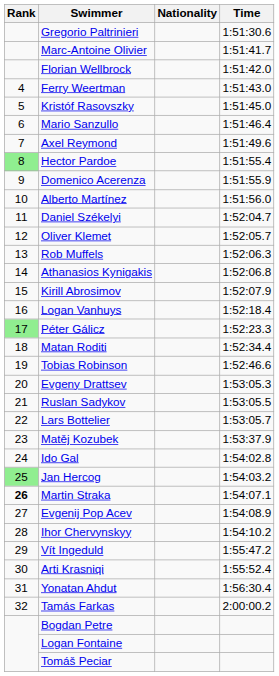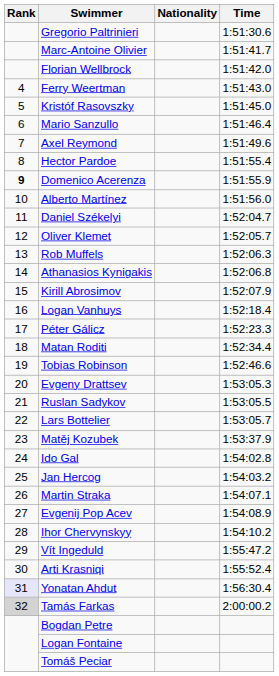Hector Pardoe | Rank: lightgreen background -> no background
Domenico Acerenza | Rank: normal -> bold
Péter Gálicz | Rank: lightgreen background -> no background
Jan Hercog | Rank: lightgreen background -> no background
Martin Straka | Rank: bold -> normal
Yonatan Ahdut | Rank: no background -> lavender background
Tamás Farkas | Rank: no background -> lightgrey background
